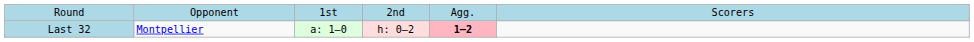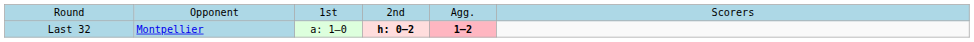Last 32 | column 2: no background -> lightblue background
Last 32 | column 4: normal -> bold
